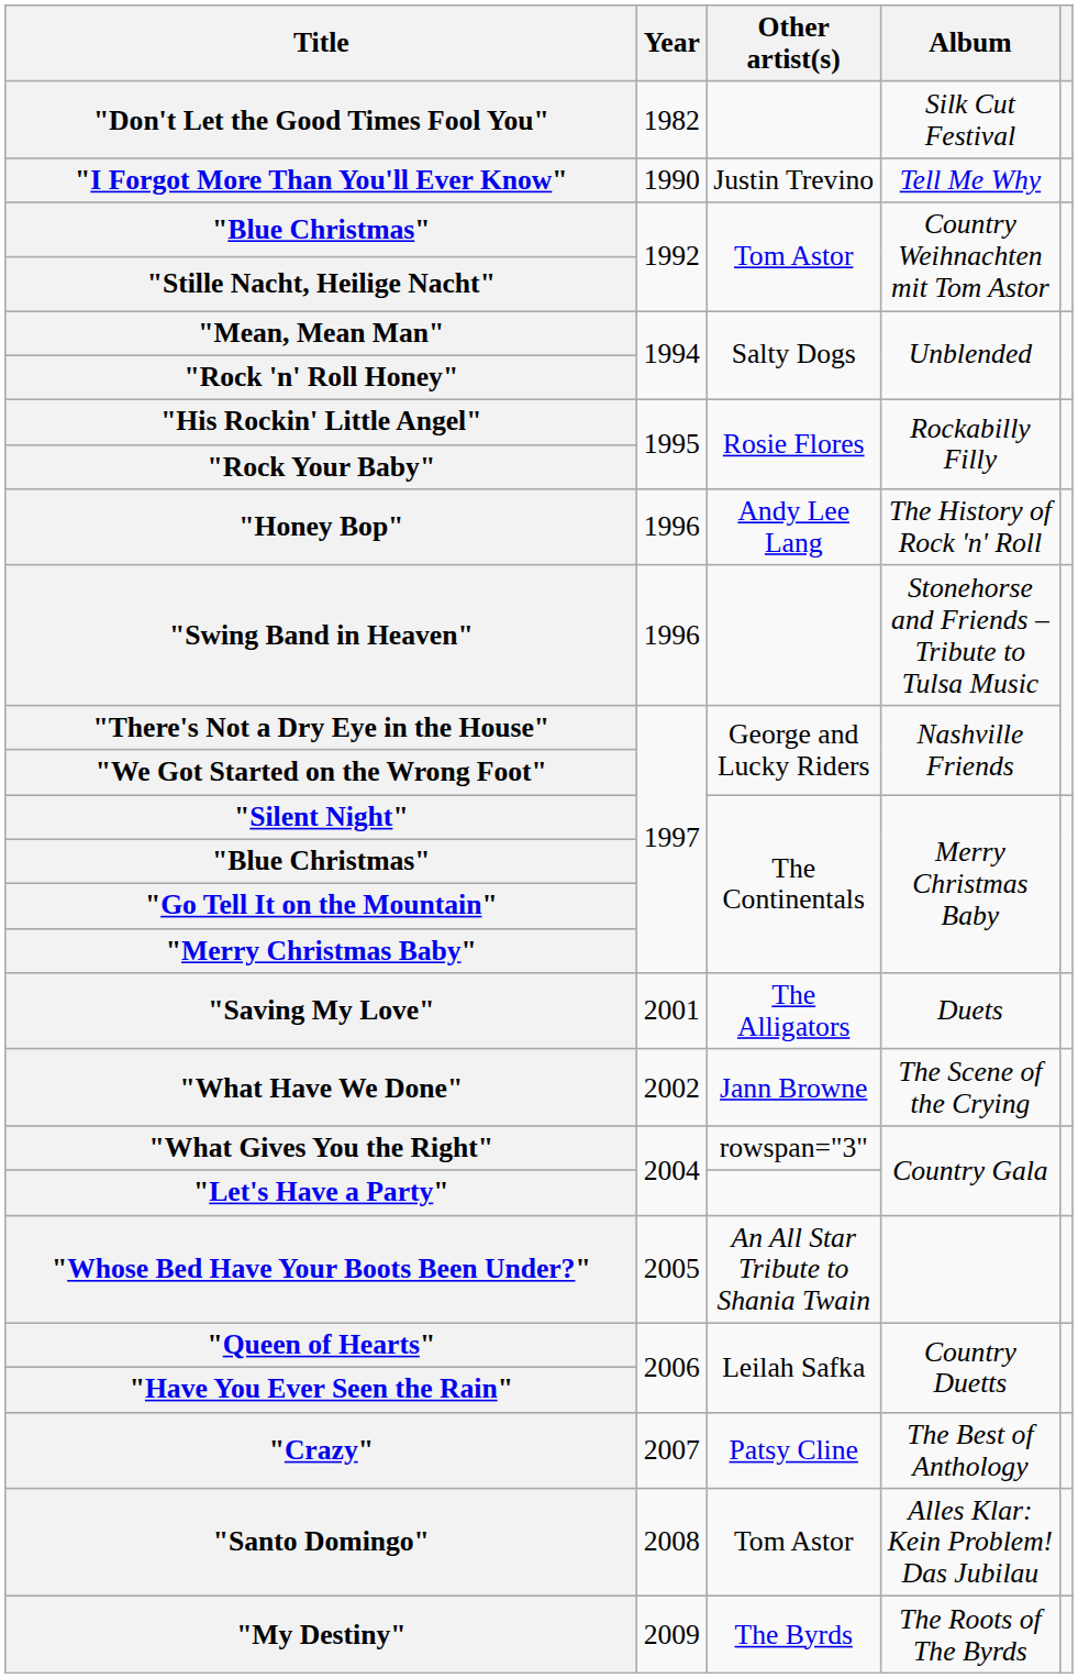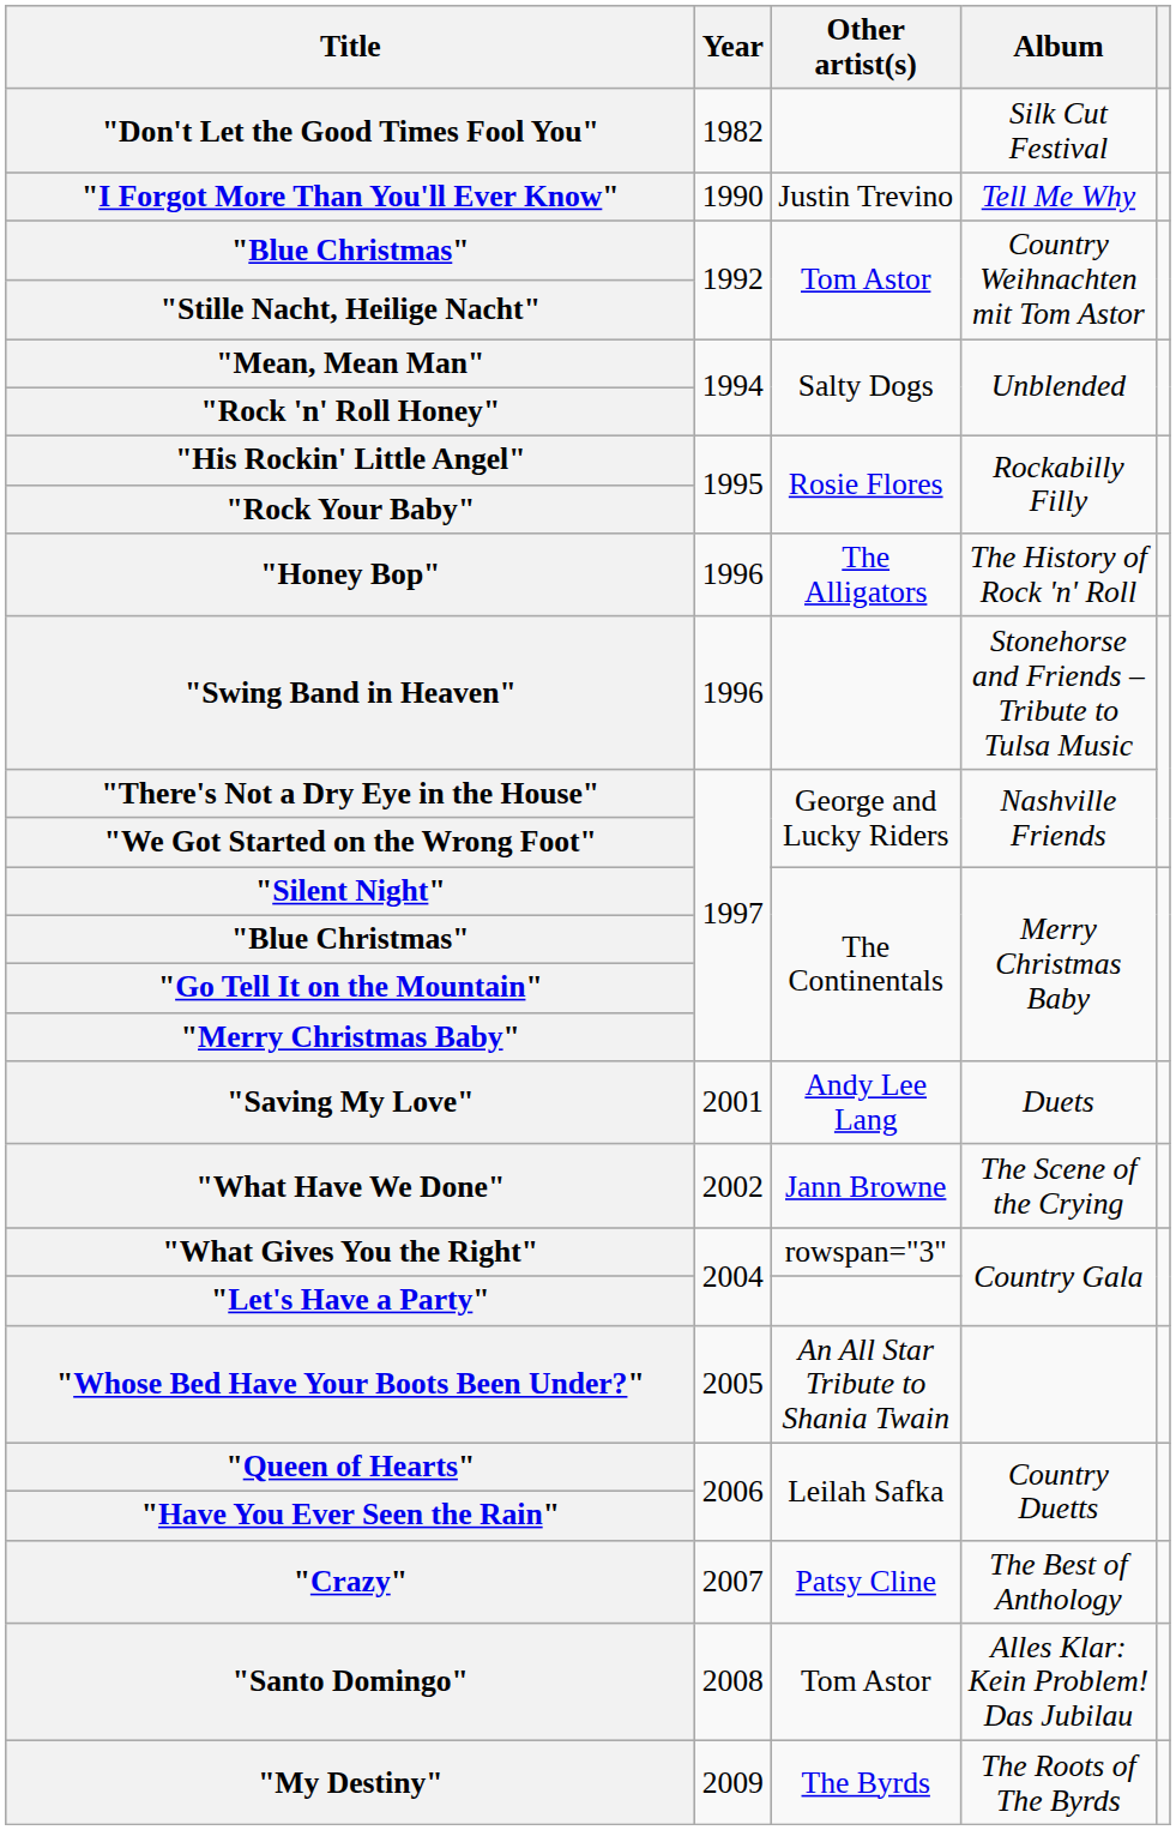"Honey Bop" | Other artist(s): Andy Lee Lang -> The Alligators
"Saving My Love" | Other artist(s): The Alligators -> Andy Lee Lang
